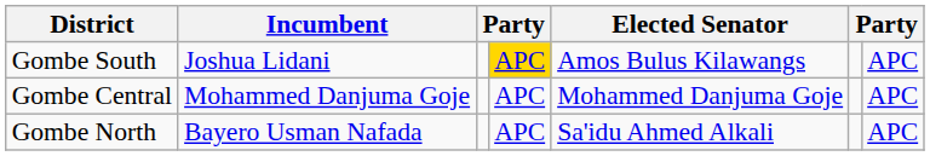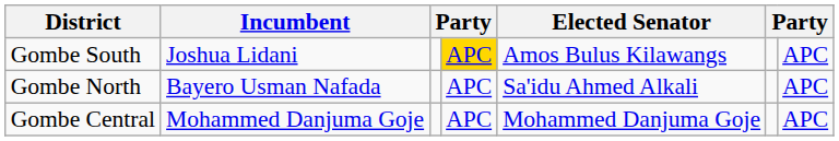rows swapped: Gombe Central <-> Gombe North
